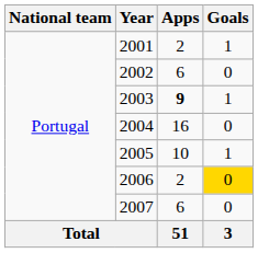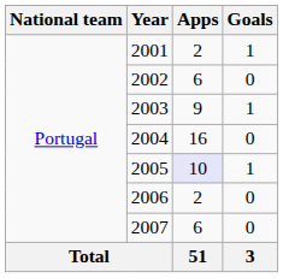2003 | Apps: bold -> normal
2005 | Apps: no background -> lavender background
2006 | Goals: gold background -> no background
